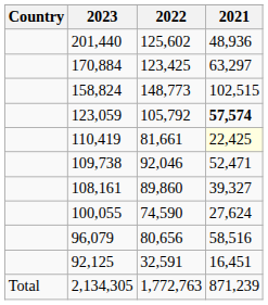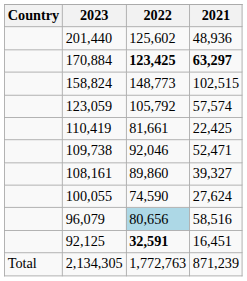170,884 | 2022: normal -> bold
170,884 | 2021: normal -> bold
123,059 | 2021: bold -> normal
110,419 | 2021: lightyellow background -> no background
96,079 | 2022: no background -> lightblue background
92,125 | 2022: normal -> bold
